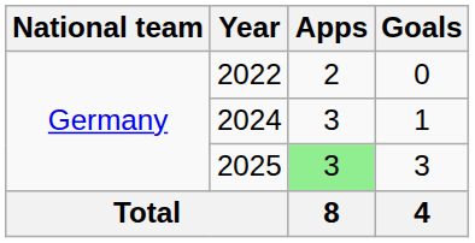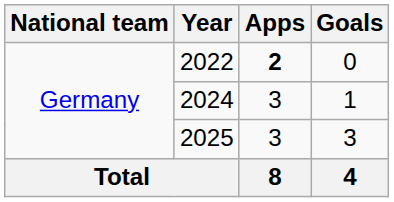2022 | Apps: normal -> bold
2025 | Apps: lightgreen background -> no background
